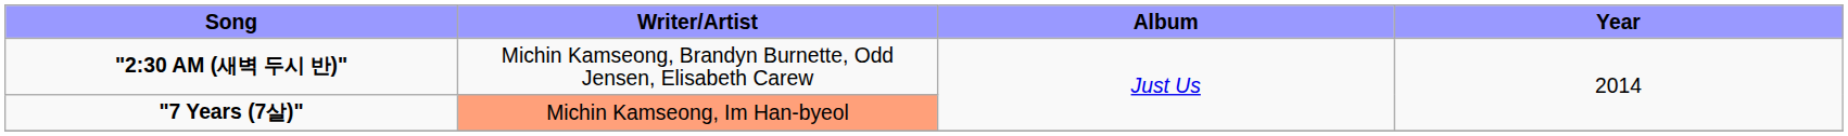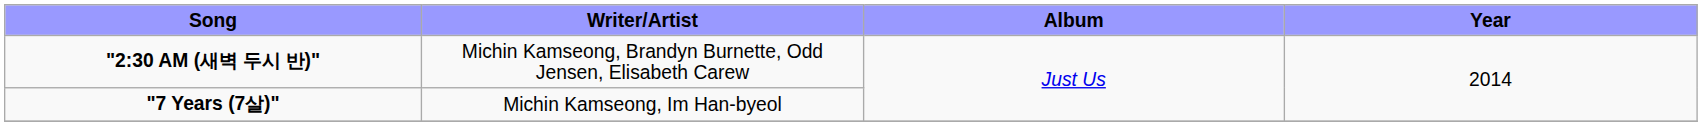"7 Years (7살)" | Writer/Artist: lightsalmon background -> no background
